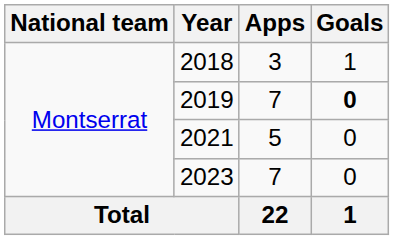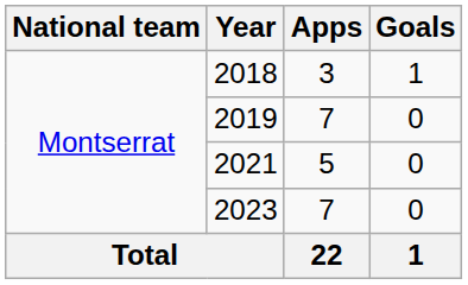2019 | Goals: bold -> normal
